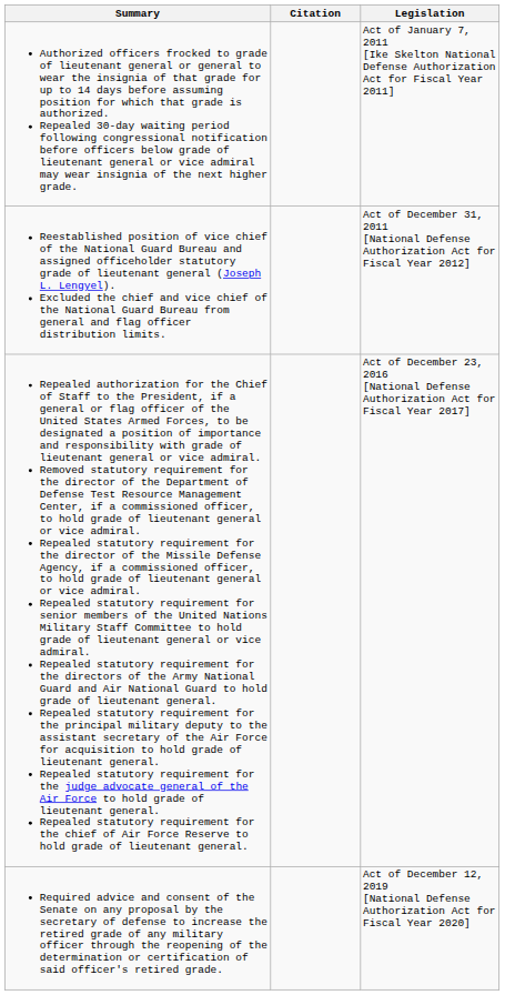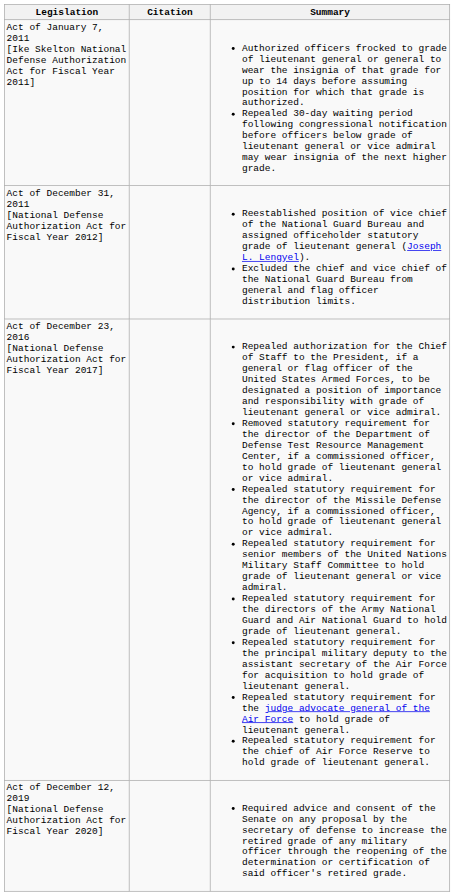columns swapped: Legislation <-> Summary
